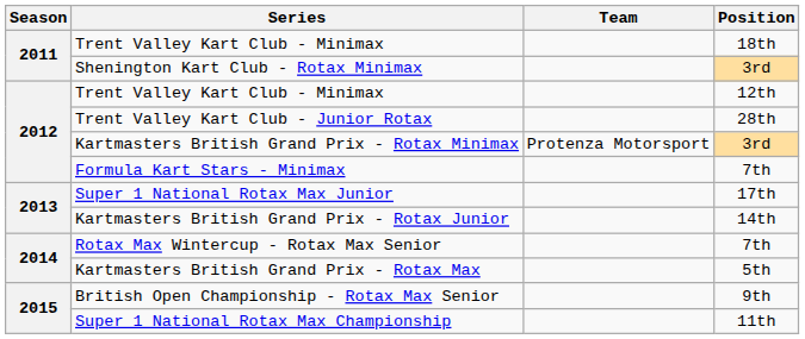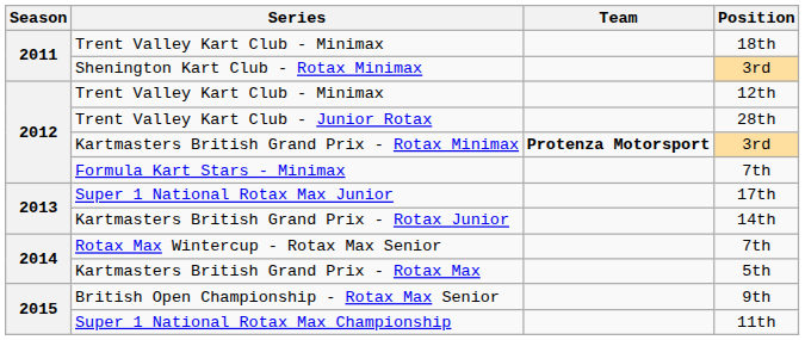Kartmasters British Grand Prix - Rotax Minimax | Team: normal -> bold
